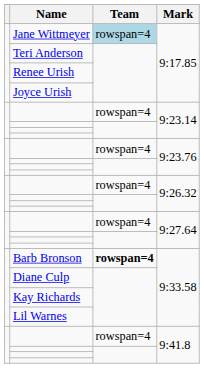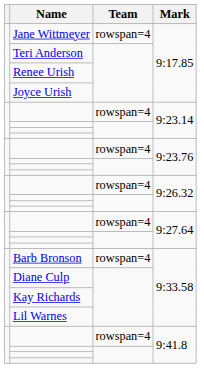Jane Wittmeyer | Team: lightblue background -> no background
Barb Bronson | Team: bold -> normal
